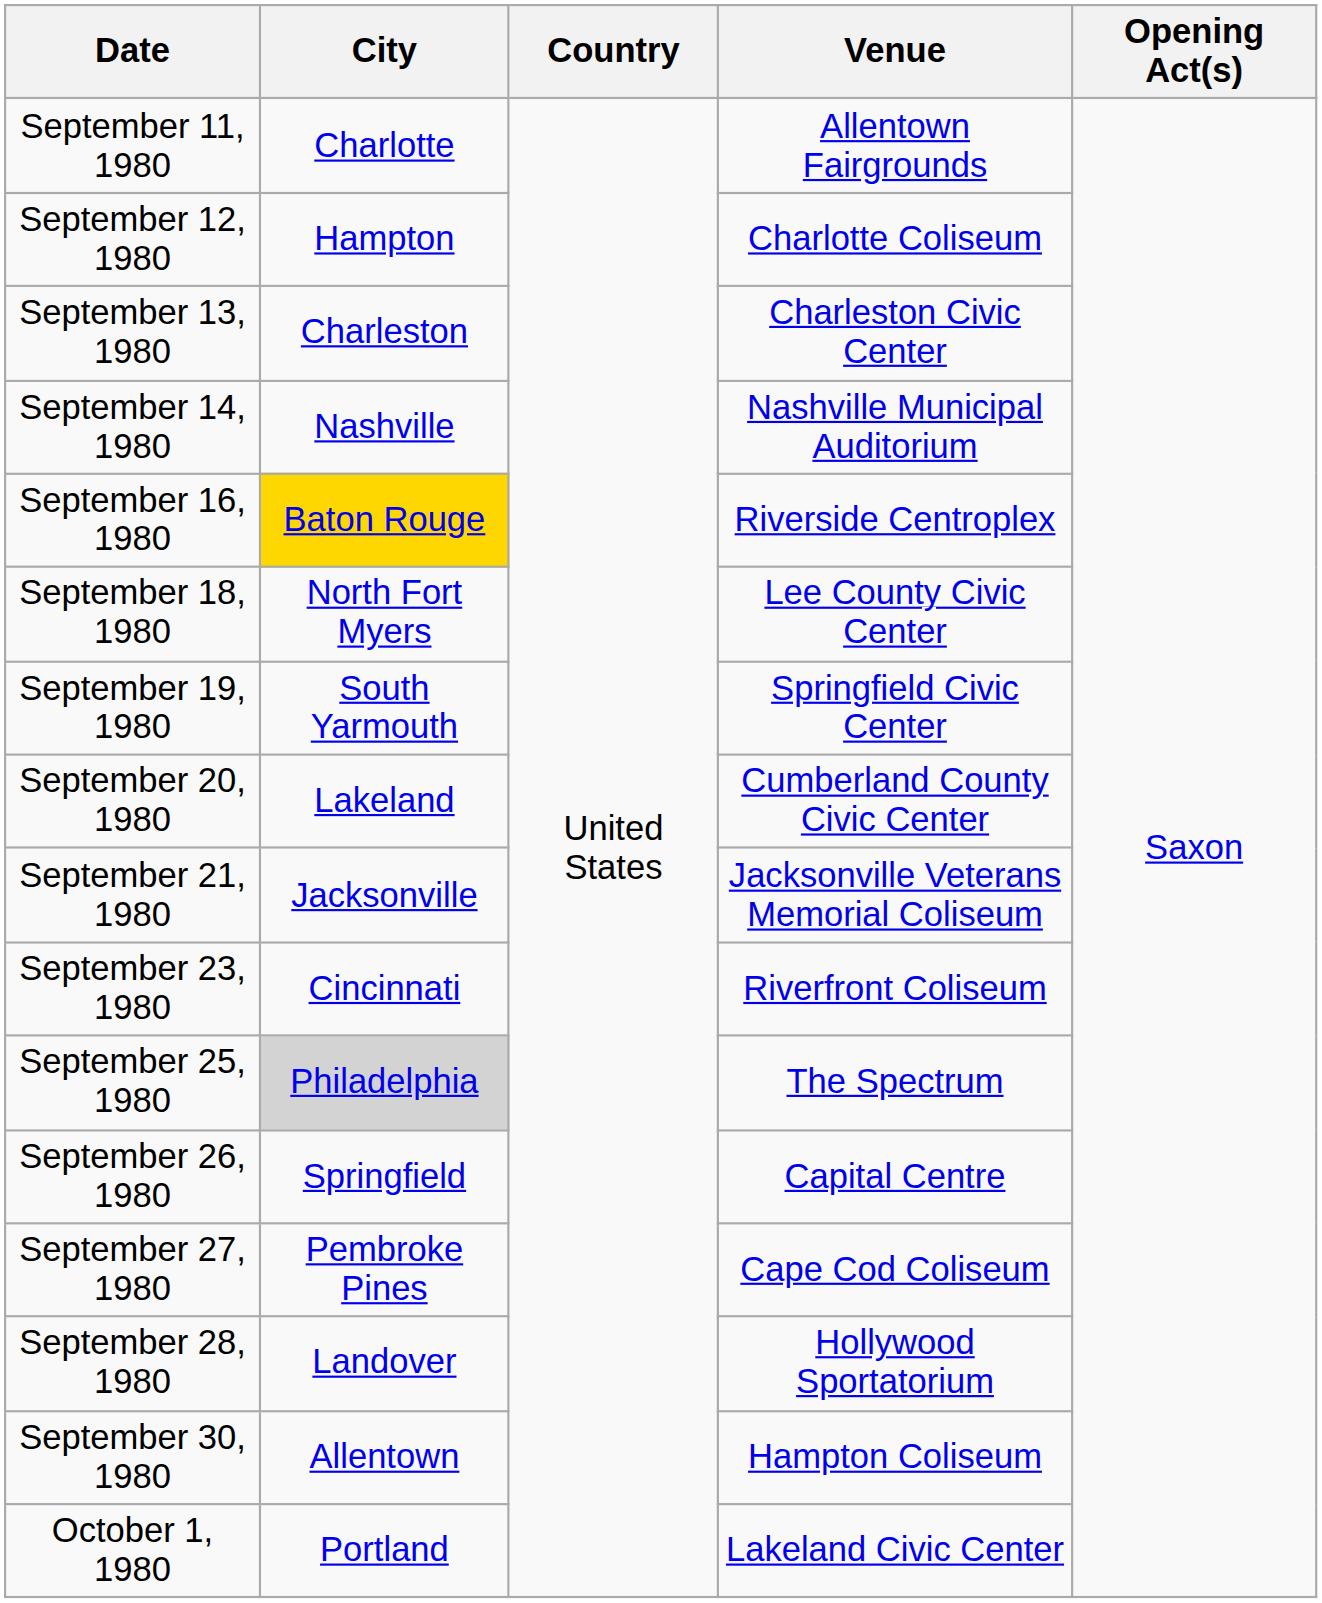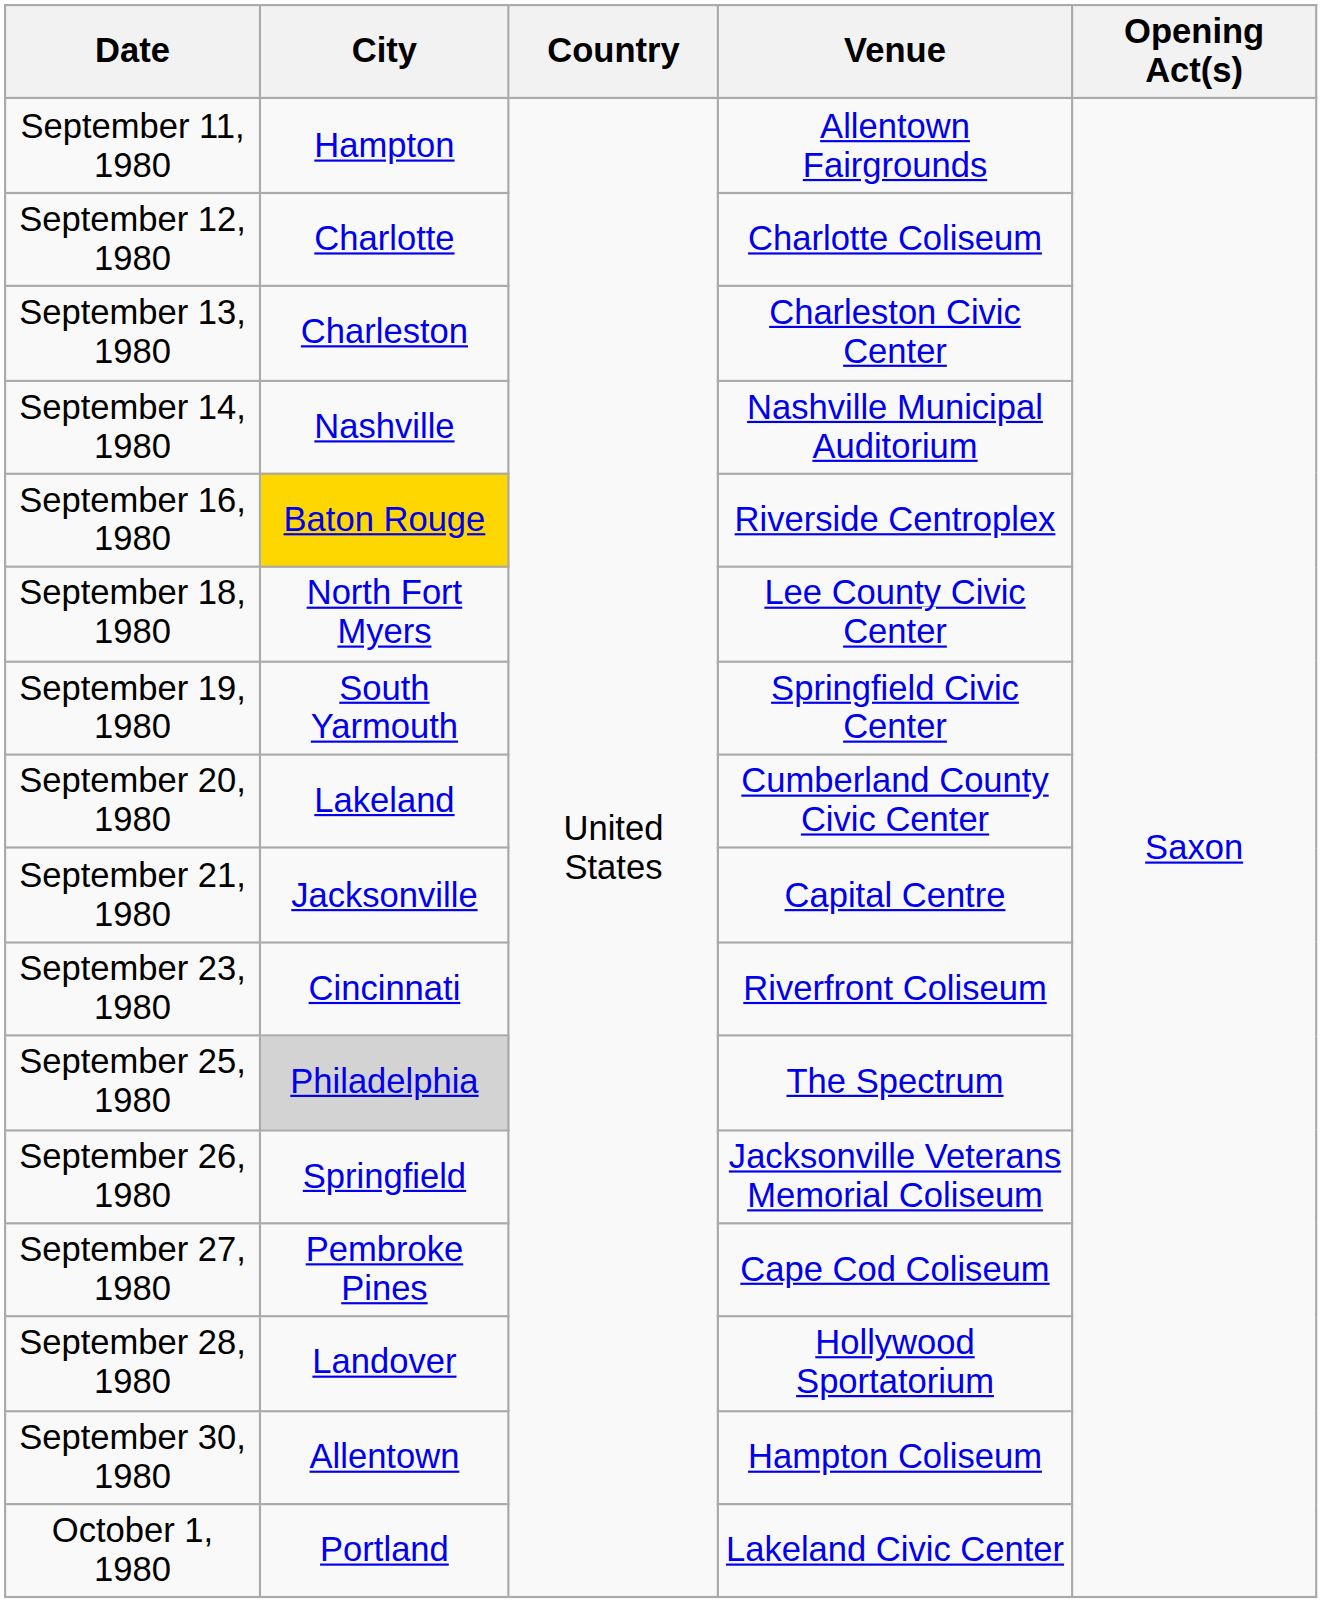September 11, 1980 | City: Charlotte -> Hampton
September 12, 1980 | City: Hampton -> Charlotte
September 21, 1980 | Venue: Jacksonville Veterans Memorial Coliseum -> Capital Centre
September 26, 1980 | Venue: Capital Centre -> Jacksonville Veterans Memorial Coliseum
